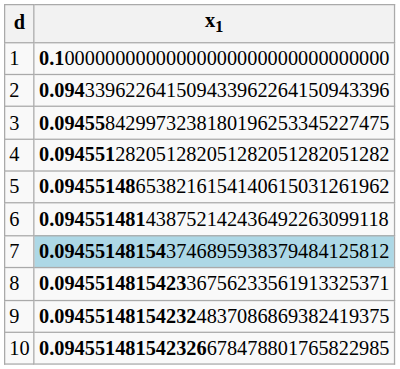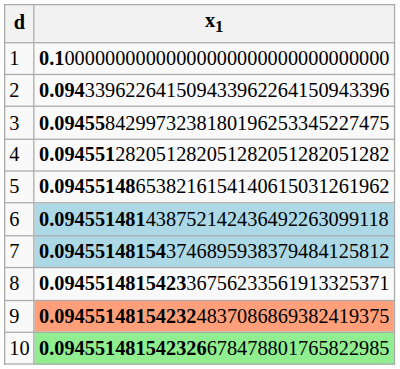6 | x1: no background -> lightblue background
9 | x1: no background -> lightsalmon background
10 | x1: no background -> lightgreen background
